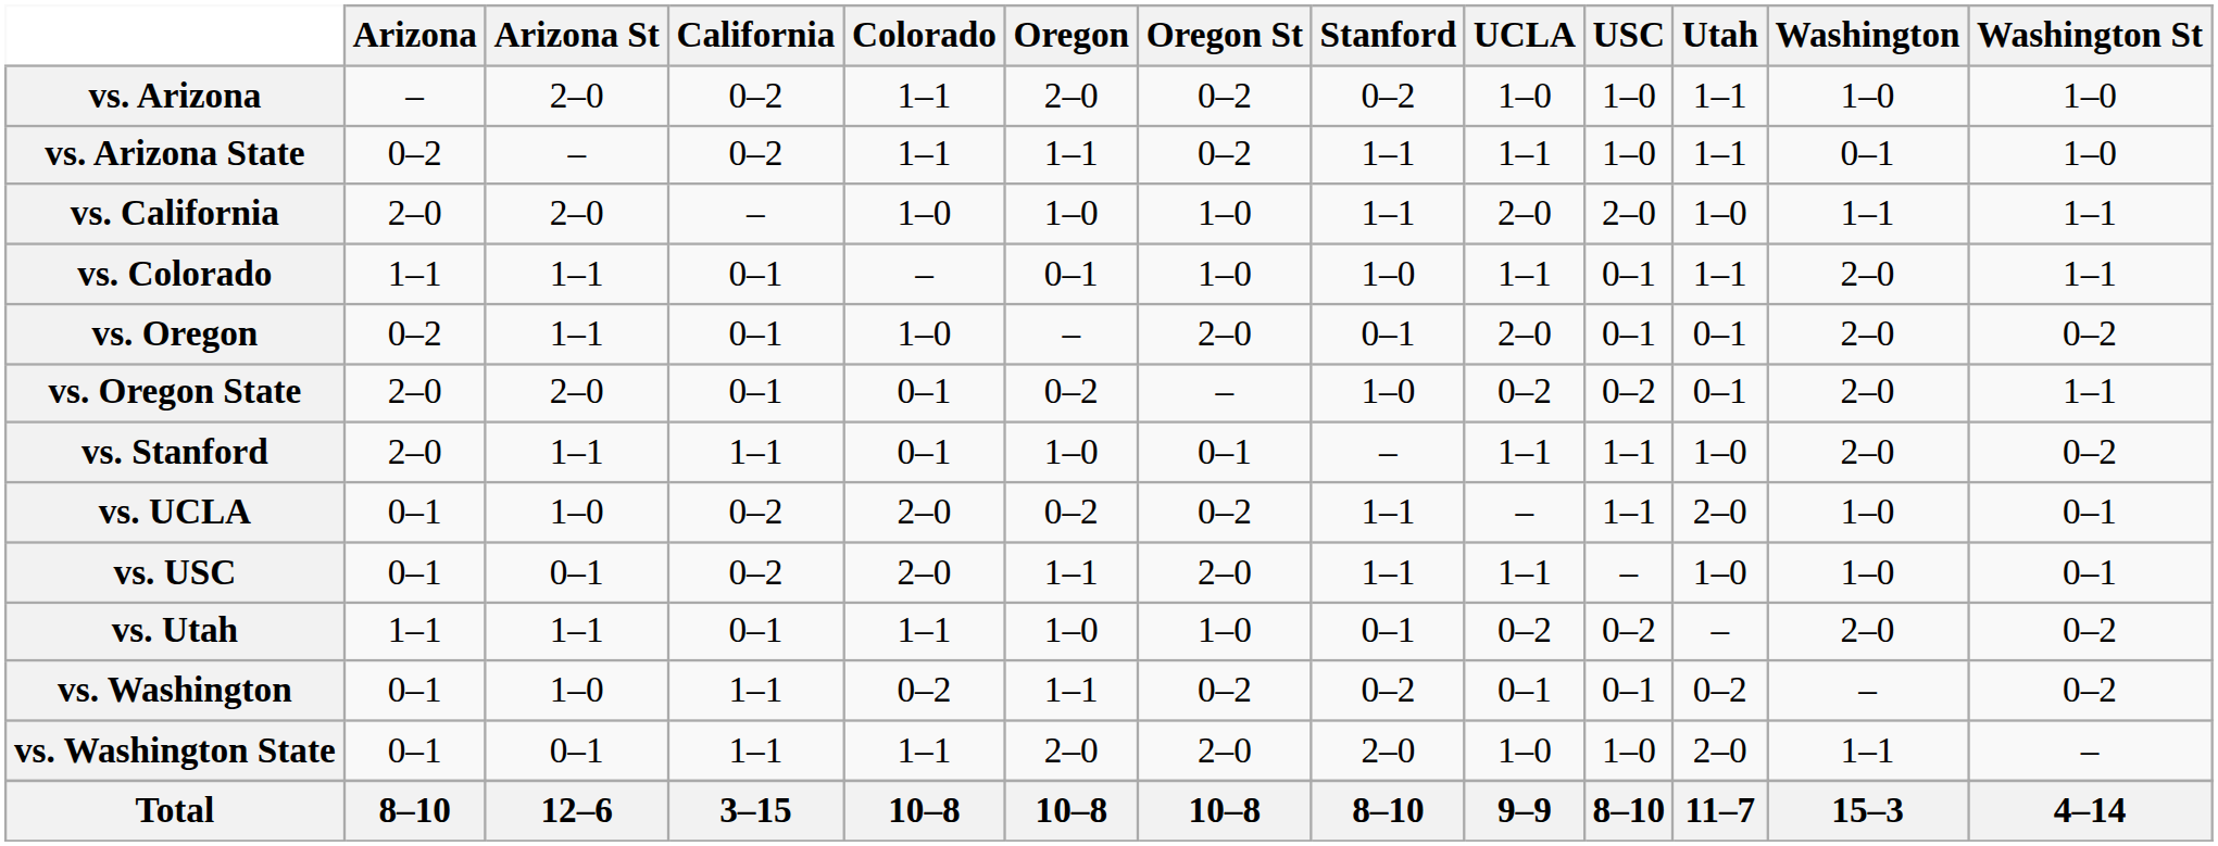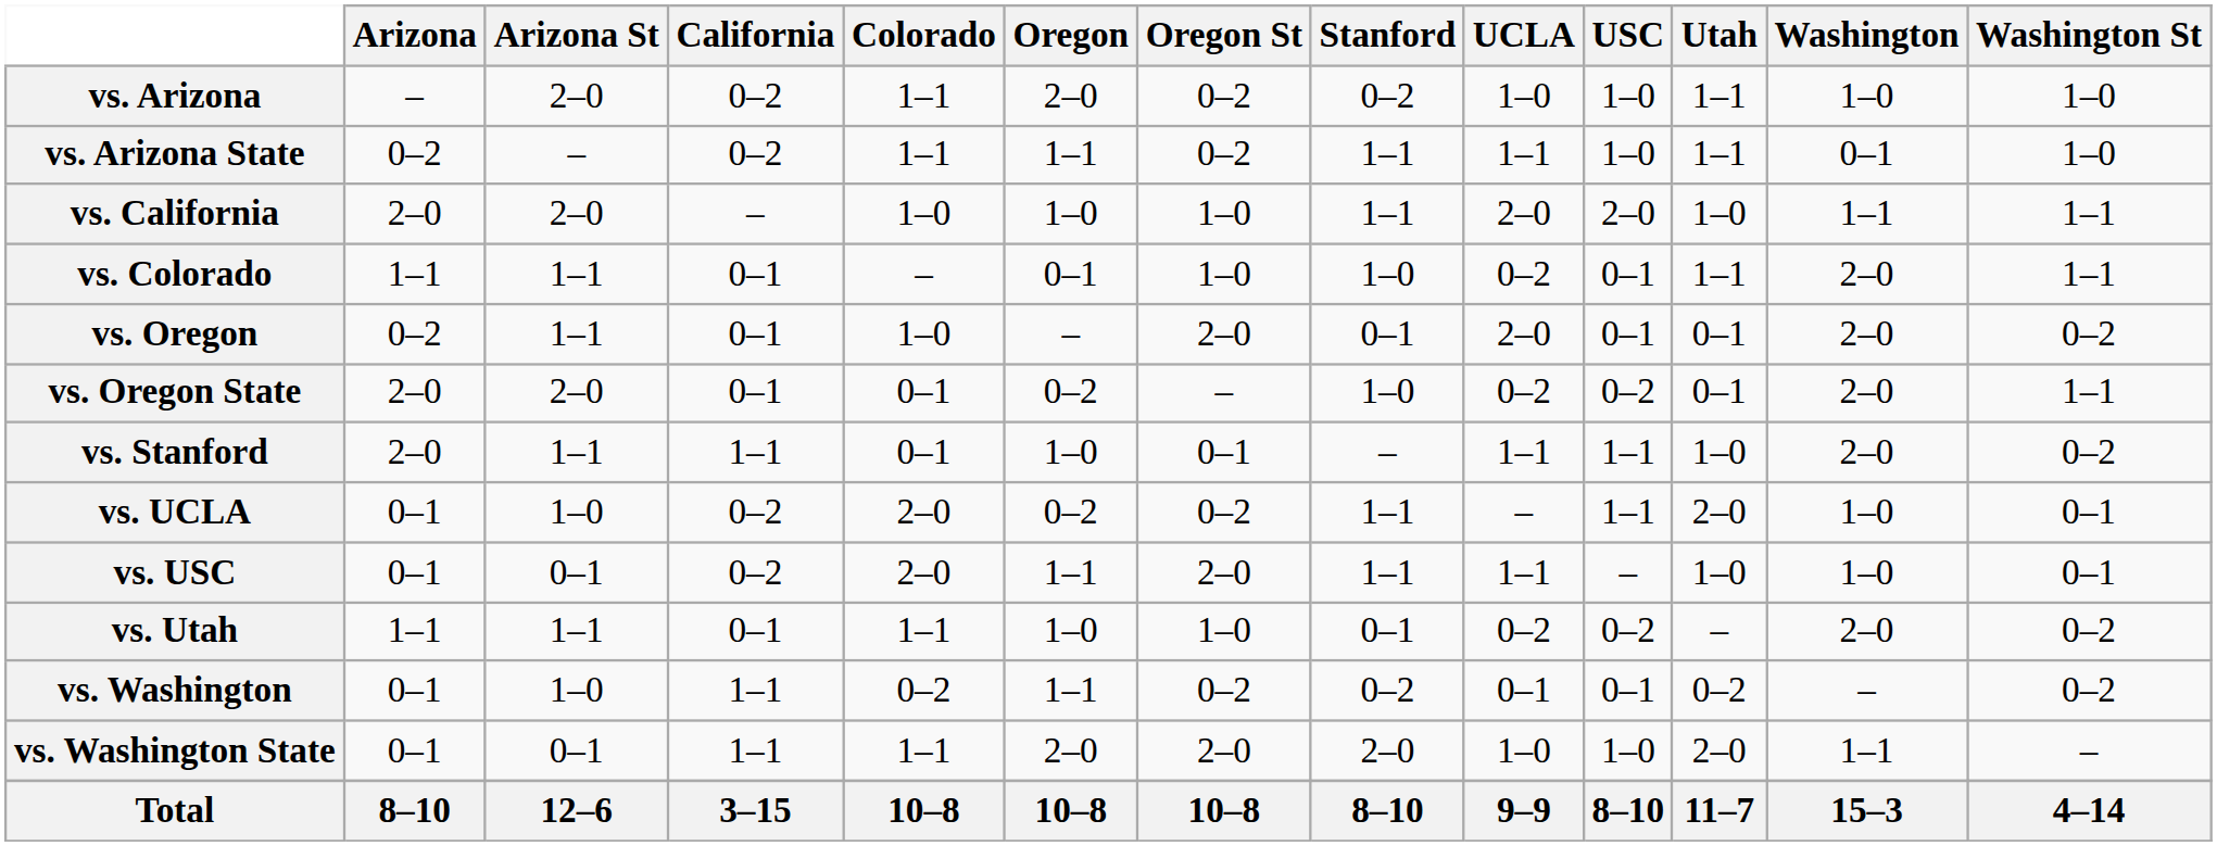vs. Colorado | UCLA: 1–1 -> 0–2
